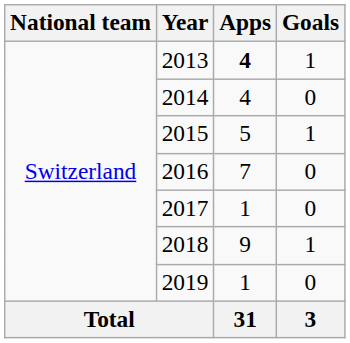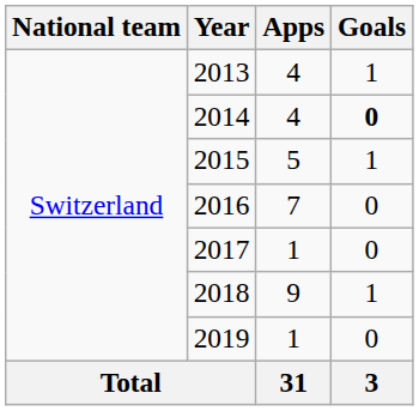2013 | Apps: bold -> normal
2014 | Goals: normal -> bold
